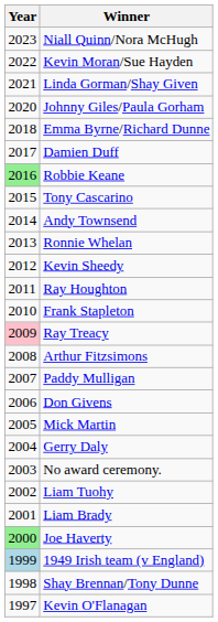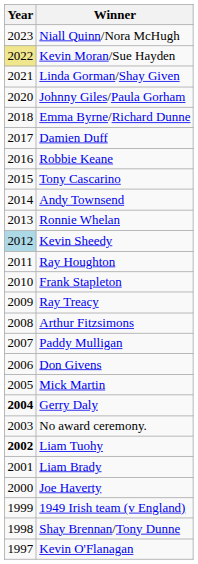Kevin Moran/Sue Hayden | Year: no background -> khaki background
Robbie Keane | Year: lightgreen background -> no background
Kevin Sheedy | Year: no background -> lightblue background
Ray Treacy | Year: pink background -> no background
Gerry Daly | Year: normal -> bold
Liam Tuohy | Year: normal -> bold
Joe Haverty | Year: lightgreen background -> no background
1949 Irish team (v England) | Year: lightblue background -> no background
